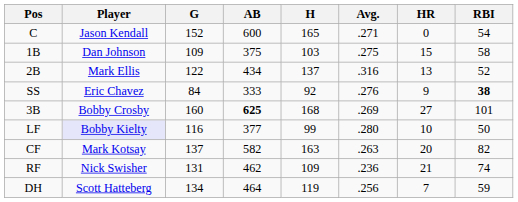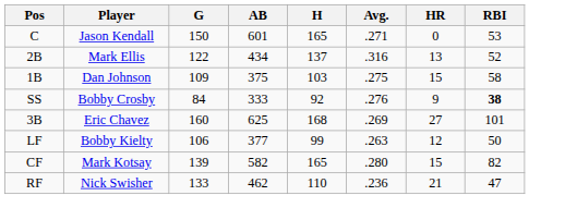C | G: 152 -> 150
C | AB: 600 -> 601
C | RBI: 54 -> 53
rows swapped: 1B <-> 2B
SS | Player: Eric Chavez -> Bobby Crosby
3B | Player: Bobby Crosby -> Eric Chavez
3B | AB: bold -> normal
LF | Player: lavender background -> no background
LF | G: 116 -> 106
LF | Avg.: .280 -> .263
LF | HR: 10 -> 12
CF | G: 137 -> 139
CF | H: 163 -> 165
CF | Avg.: .263 -> .280
CF | HR: 20 -> 15
RF | G: 131 -> 133
RF | H: 109 -> 110
RF | RBI: 74 -> 47
- row: DH | Scott Hatteberg | 134 | 464 | 119 | .256 | 7 | 59
